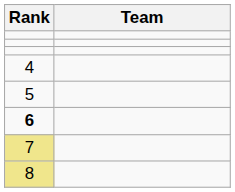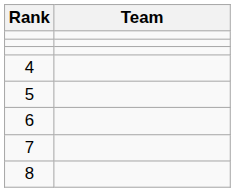row 7 | Rank: bold -> normal
row 8 | Rank: khaki background -> no background
row 9 | Rank: khaki background -> no background
